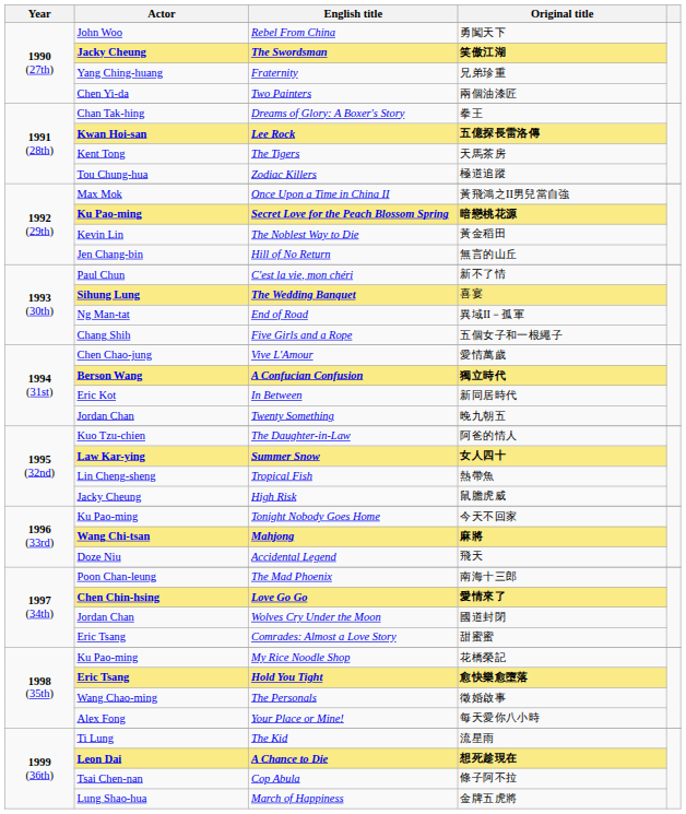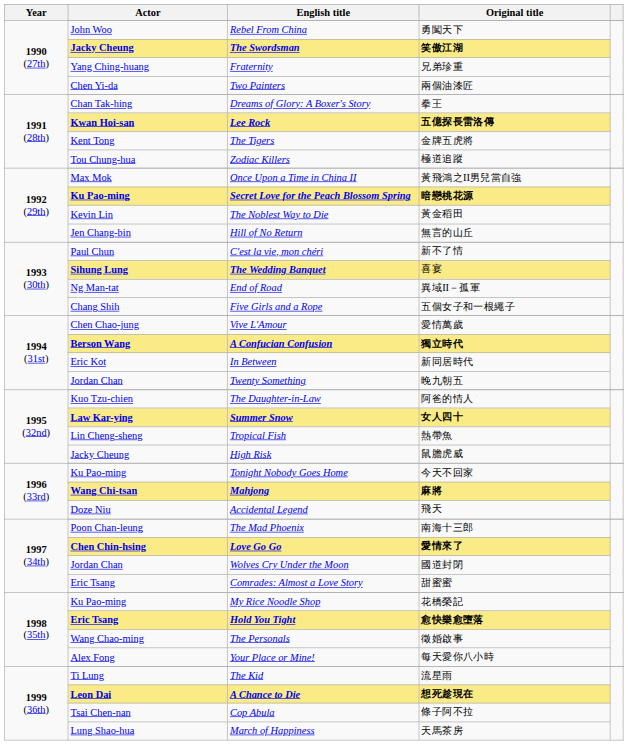The Tigers | Original title: 天馬茶房 -> 金牌五虎將
March of Happiness | Original title: 金牌五虎將 -> 天馬茶房
